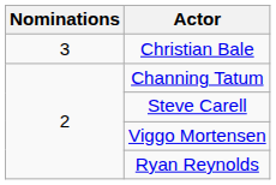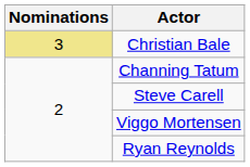Christian Bale | Nominations: no background -> khaki background
